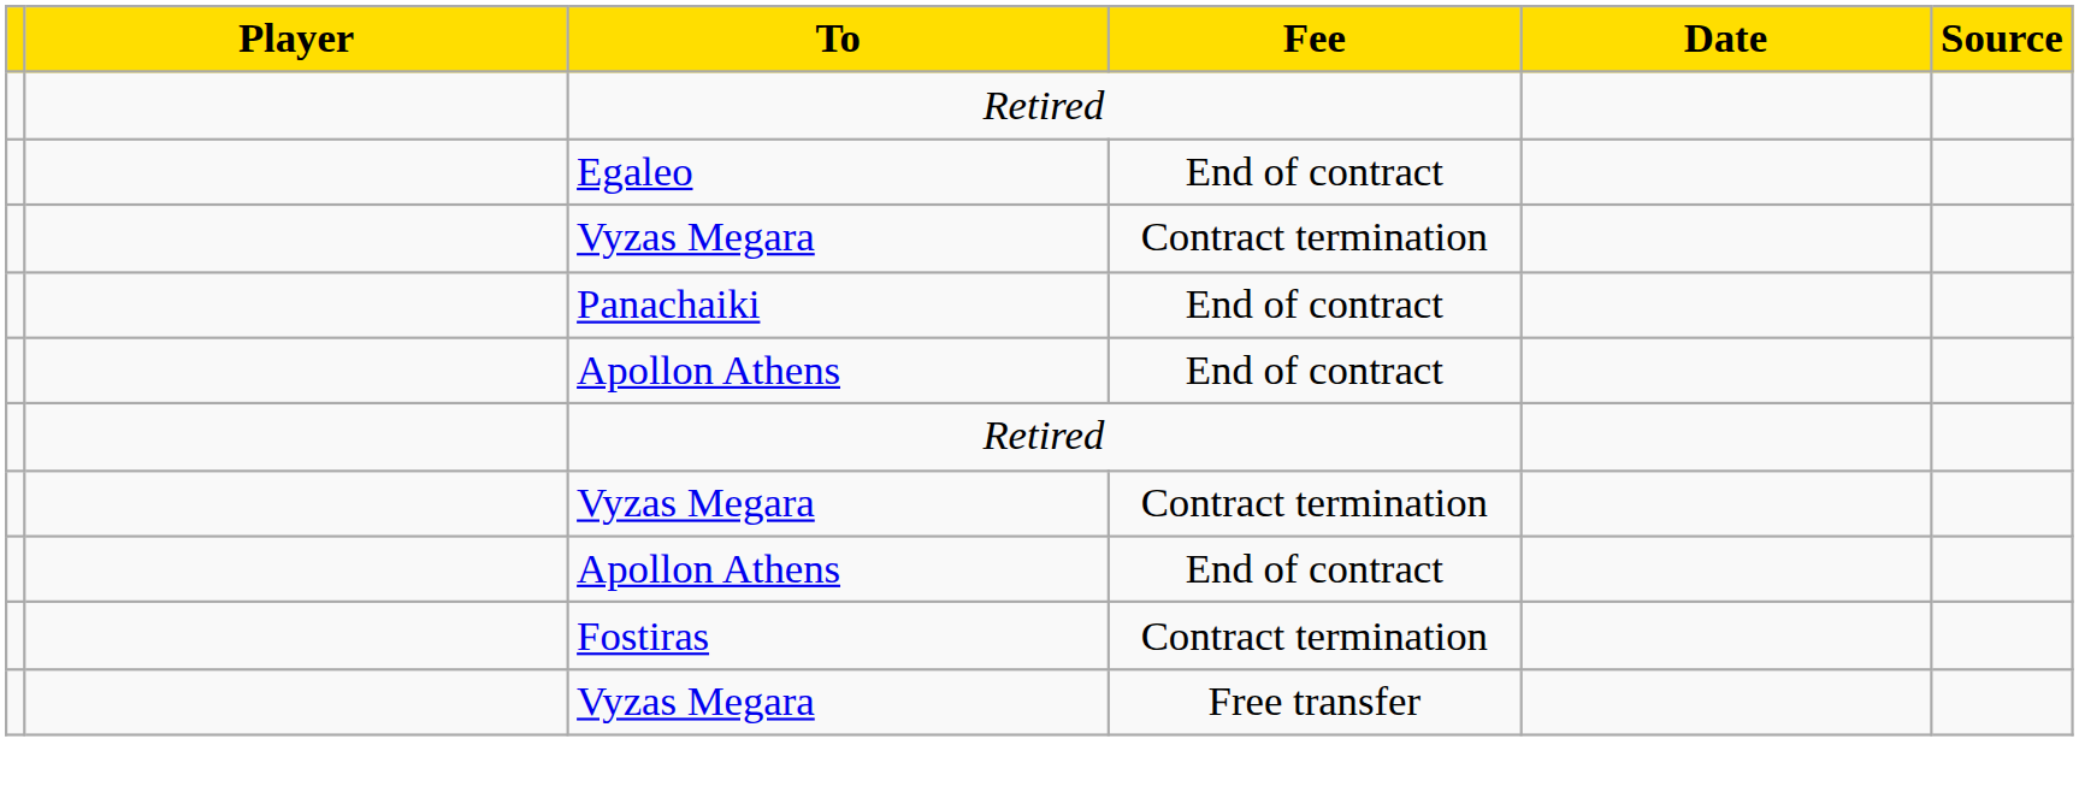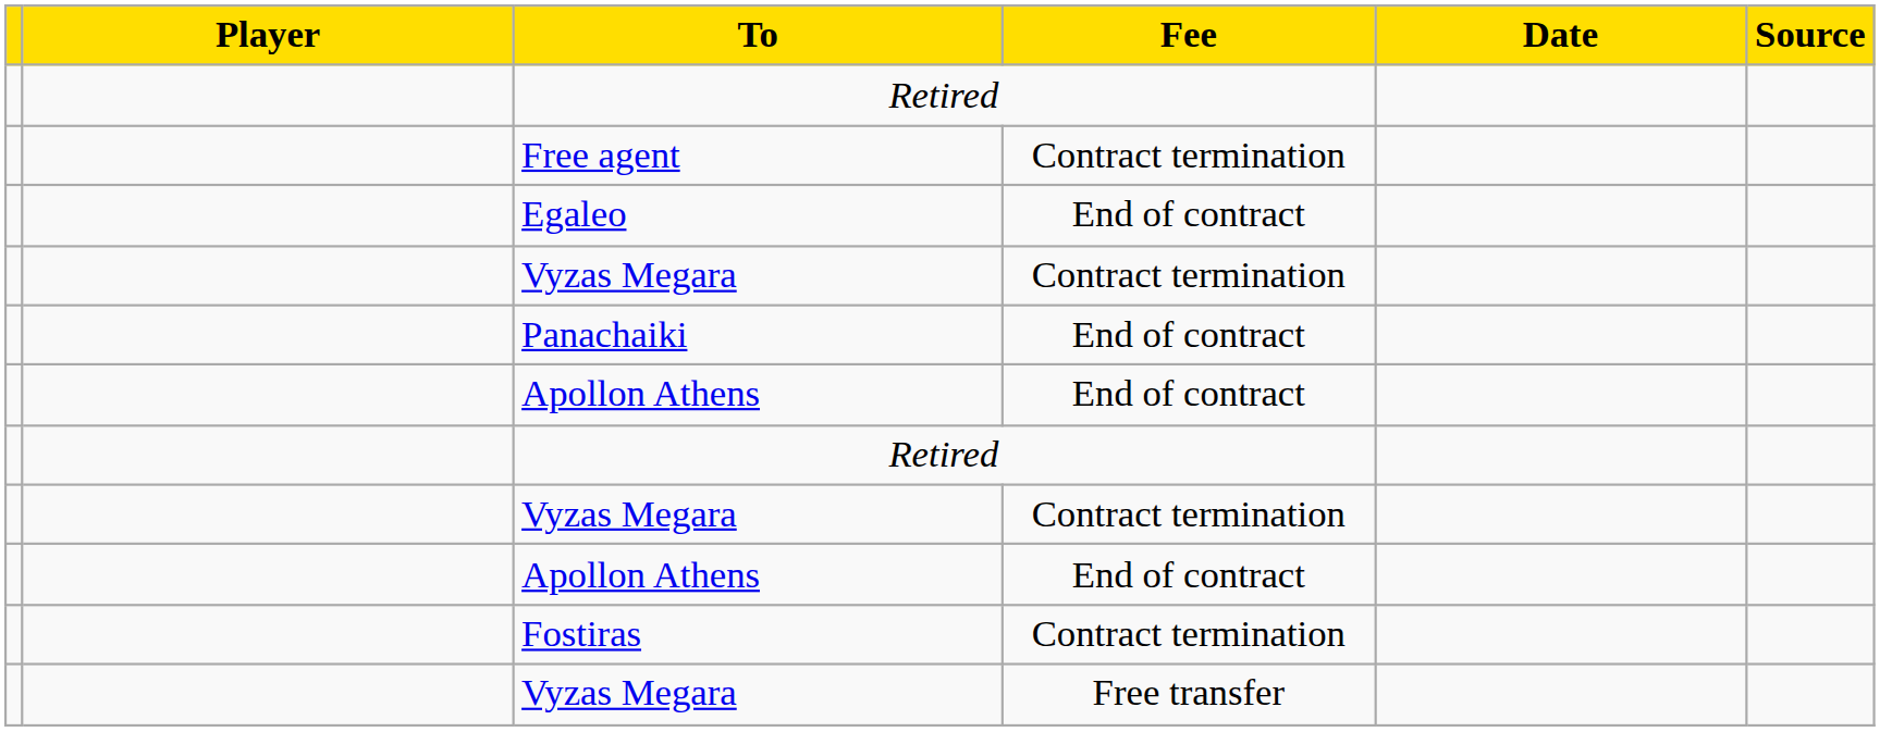+ row: Free agent | Contract termination
